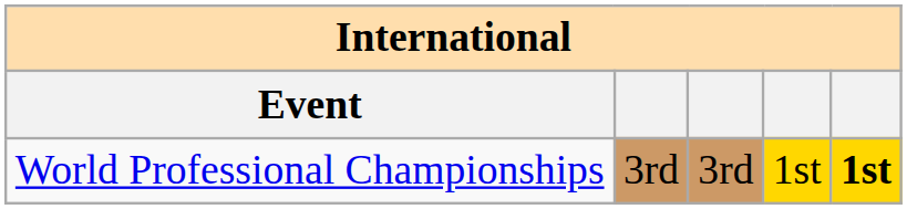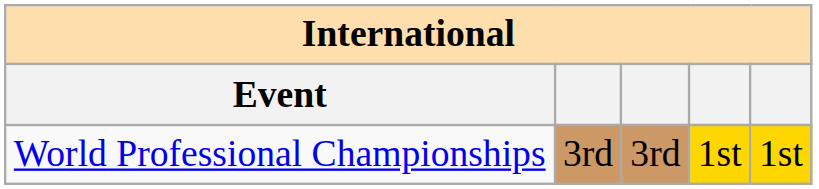World Professional Championships | column 5: bold -> normal
